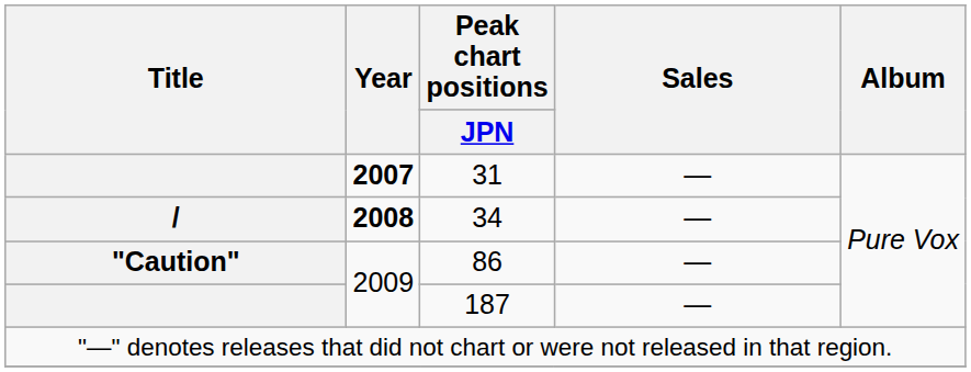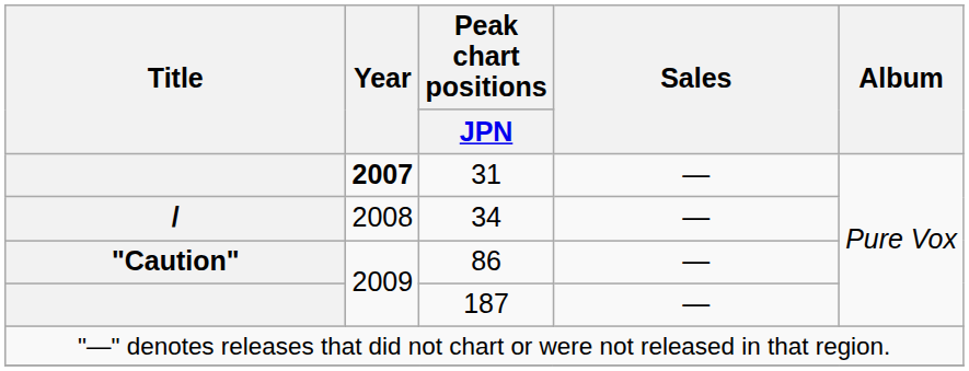34 | Year: bold -> normal
